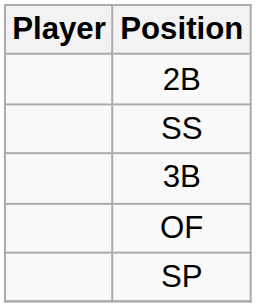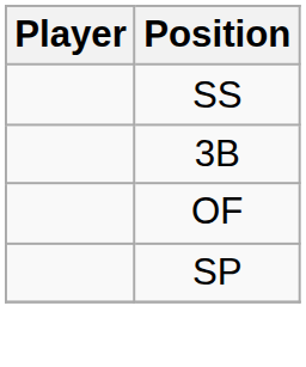- row: 2B
